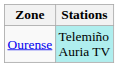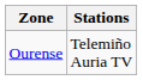Ourense | Stations: paleturquoise background -> no background
